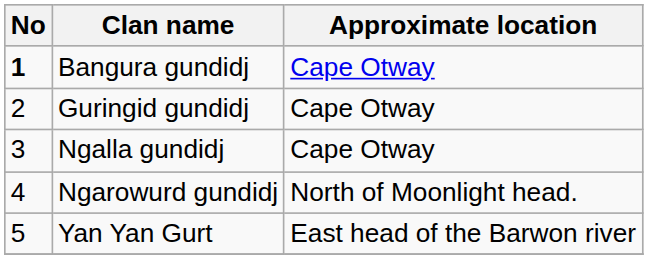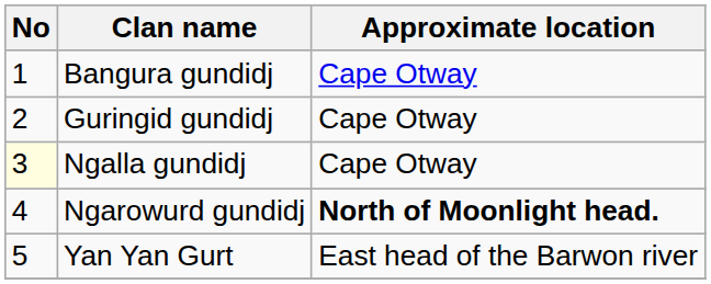Bangura gundidj | No: bold -> normal
Ngalla gundidj | No: no background -> lightyellow background
Ngarowurd gundidj | Approximate location: normal -> bold
